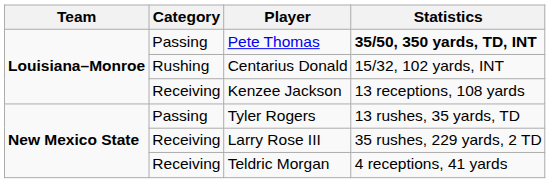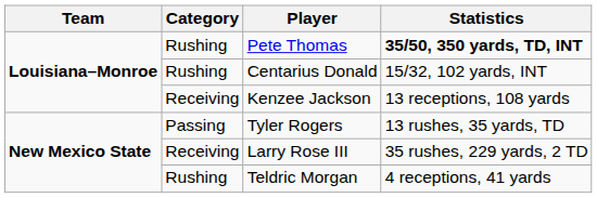Pete Thomas | Category: Passing -> Rushing
Teldric Morgan | Category: Receiving -> Rushing
